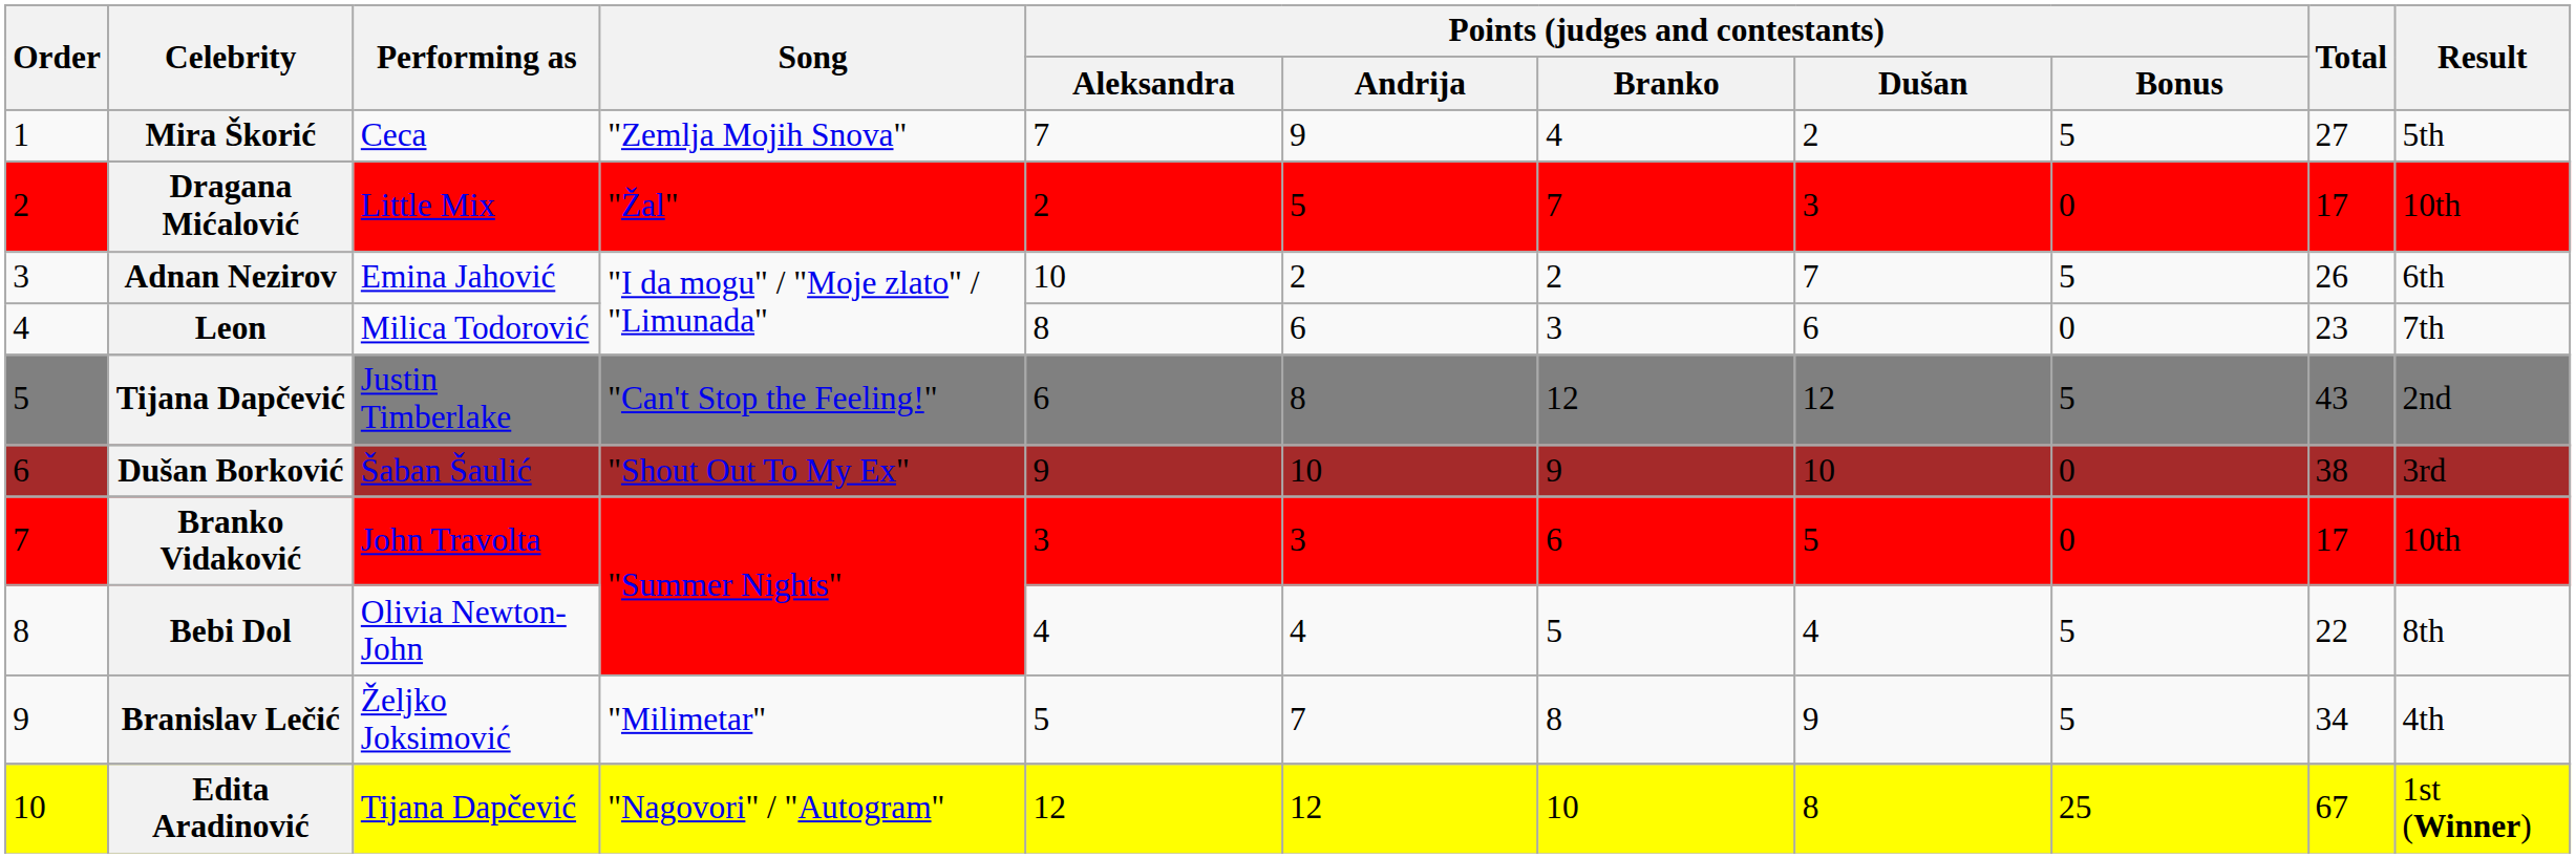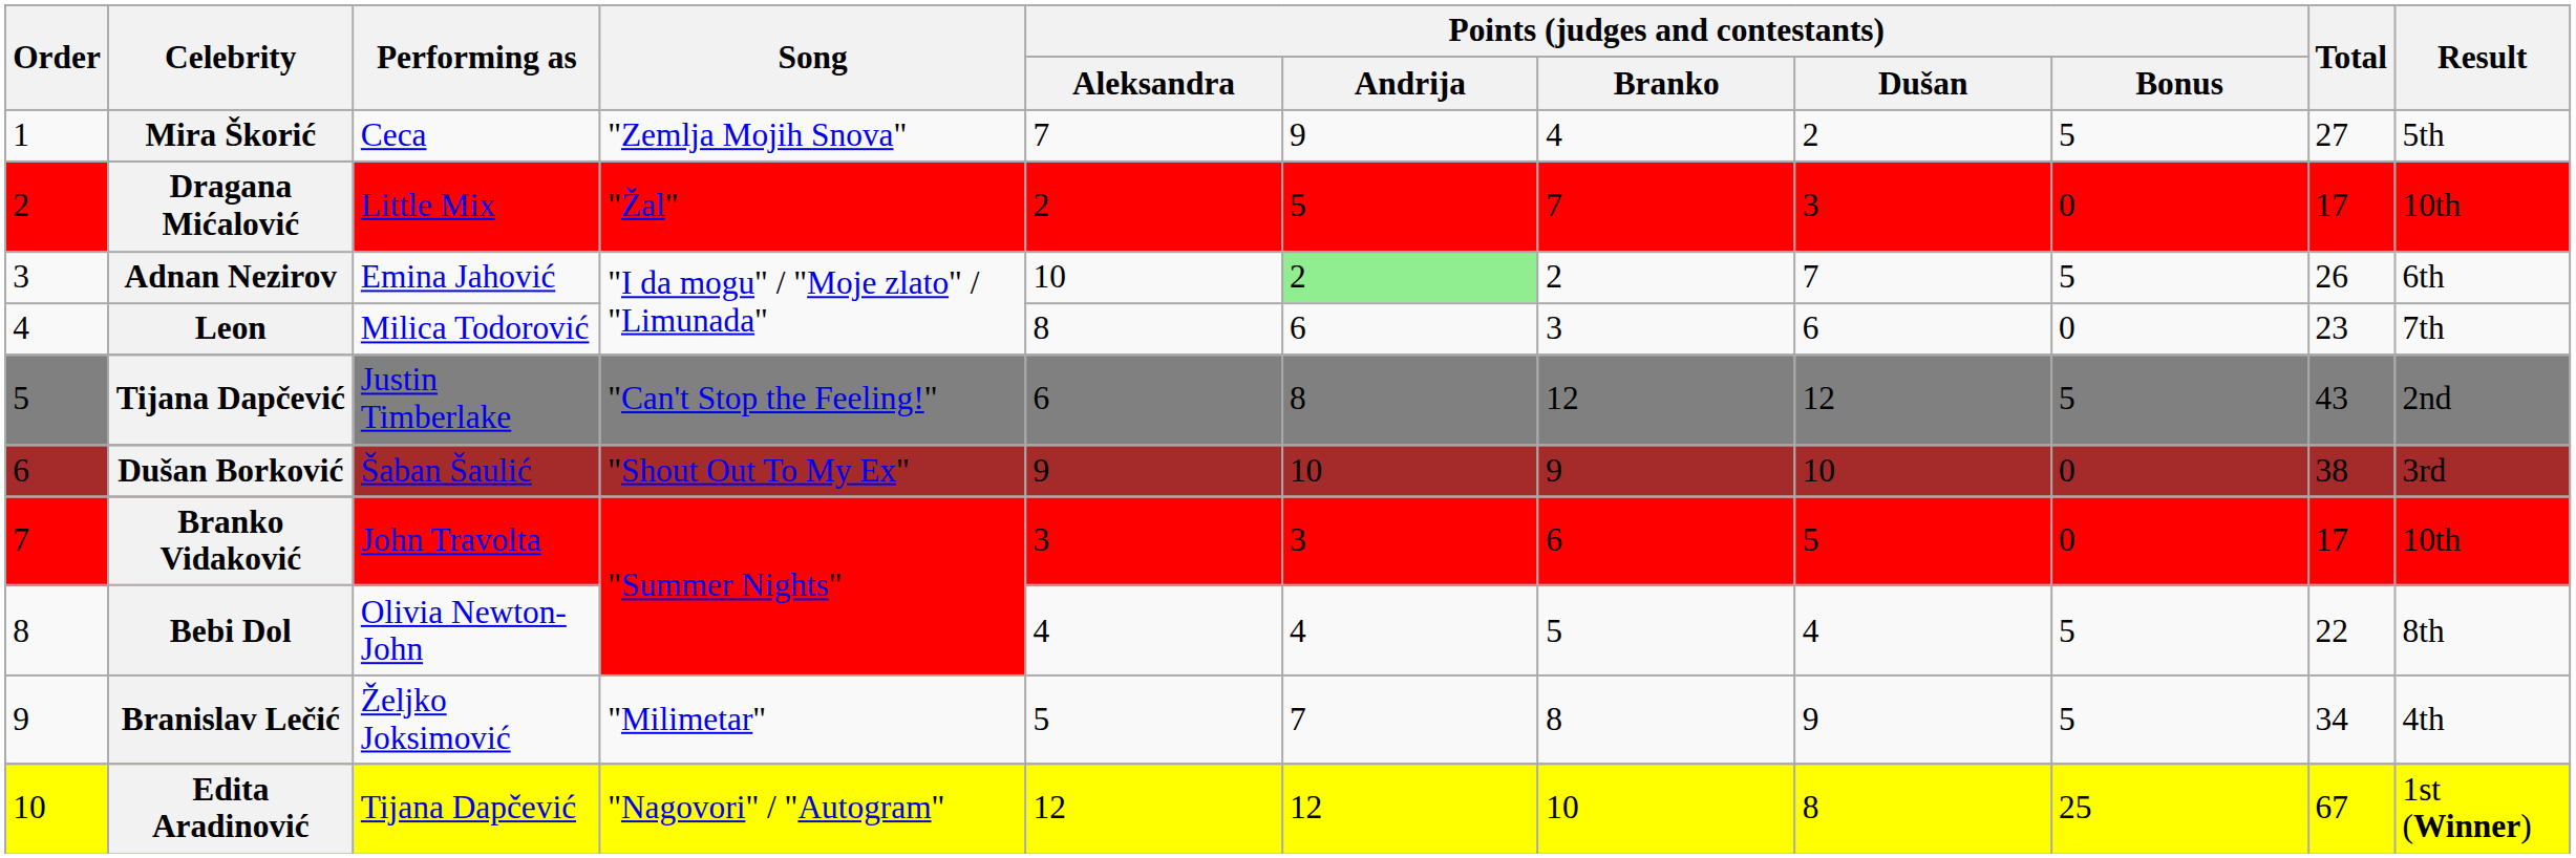Adnan Nezirov | Points (judges and contestants) / Andrija: no background -> lightgreen background
